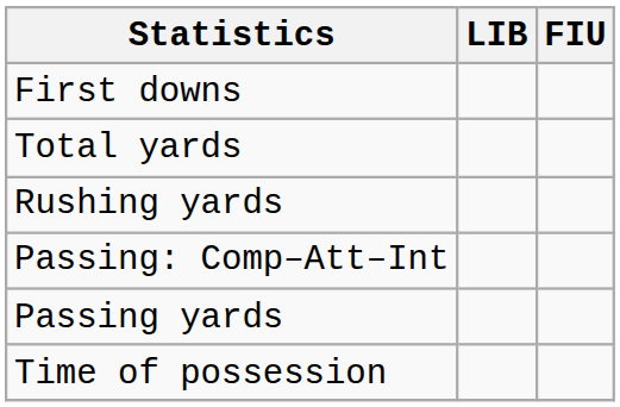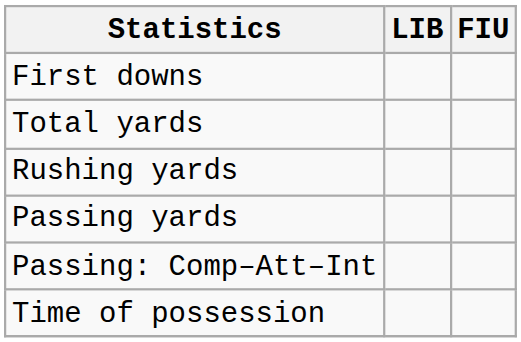rows swapped: Passing yards <-> Passing: Comp–Att–Int
